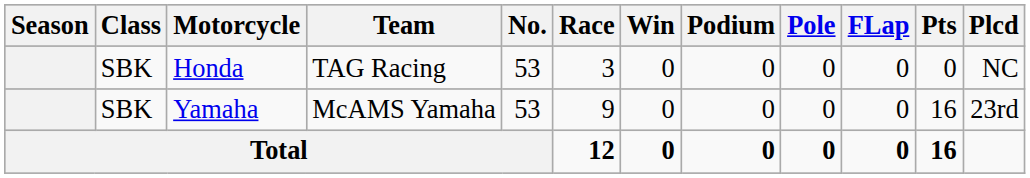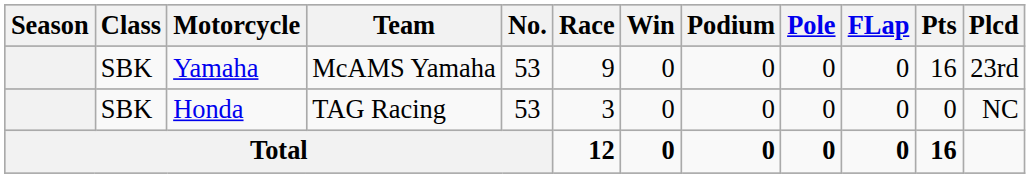rows swapped: Honda <-> Yamaha
